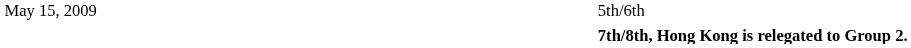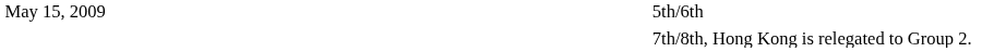row 2 | column 2: bold -> normal
